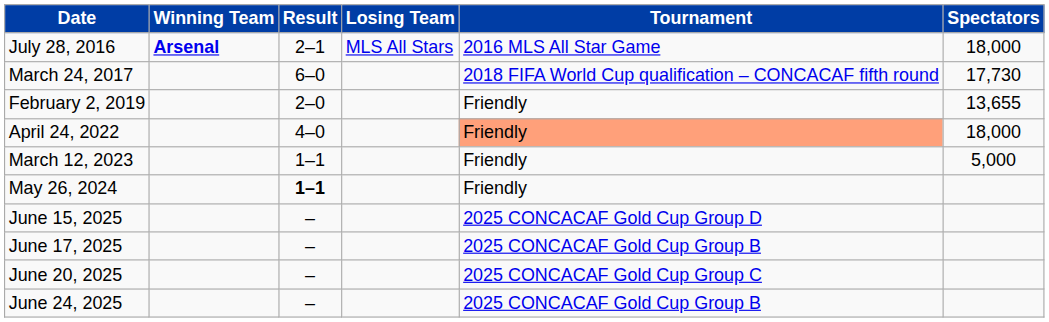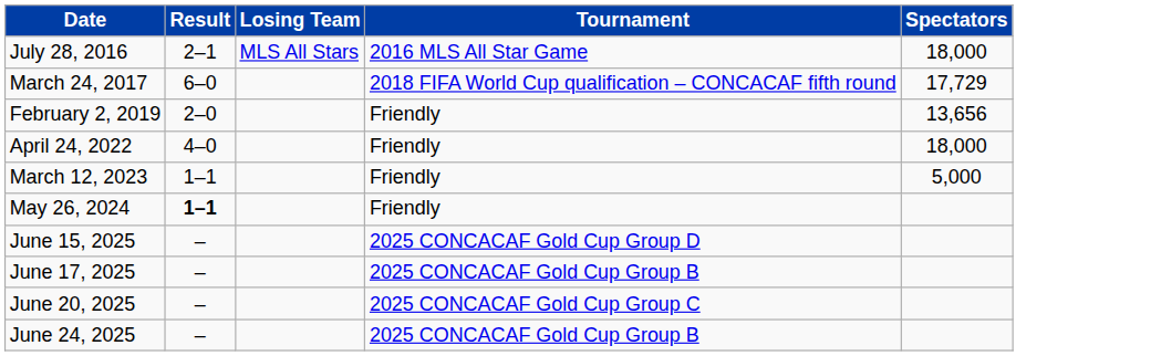- column: Winning Team | Arsenal
March 24, 2017 | Spectators: 17,730 -> 17,729
February 2, 2019 | Spectators: 13,655 -> 13,656
April 24, 2022 | Tournament: lightsalmon background -> no background
